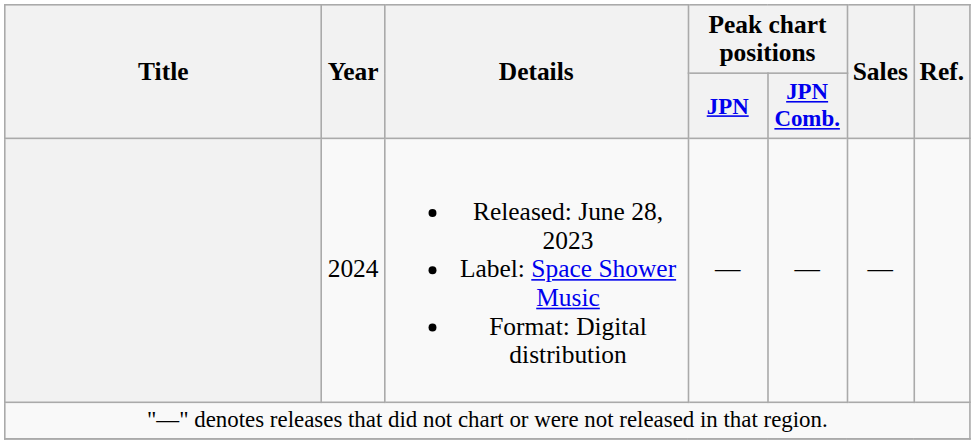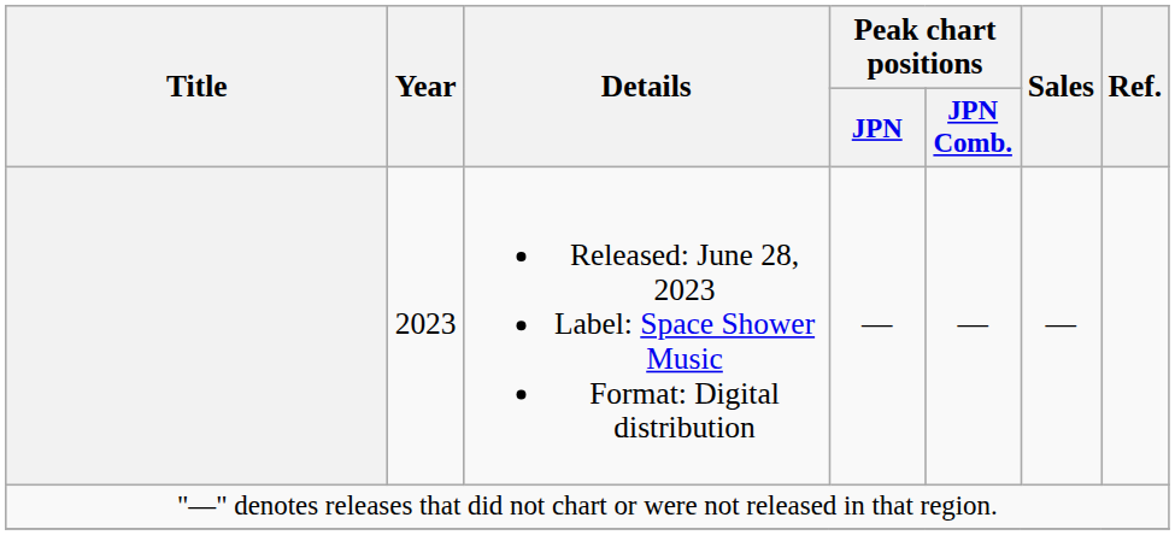row 3 | Year: 2024 -> 2023
